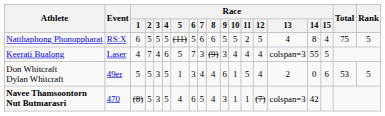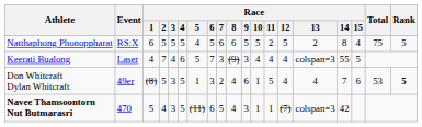Natthaphong Phonoppharat | Race / 5: (11) -> 4
Natthaphong Phonoppharat | Race / 13: 4 -> 2
Don Whitcraft Dylan Whitcraft | Race / 1: 5 -> (8)
Don Whitcraft Dylan Whitcraft | Race / 7: 4 -> 2
Don Whitcraft Dylan Whitcraft | Race / 13: 2 -> 4
Don Whitcraft Dylan Whitcraft | Race / 14: 0 -> 7
Don Whitcraft Dylan Whitcraft | Rank: normal -> bold
Navee Thamsoontorn Nut Butmarasri | Race / 1: (8) -> 5
Navee Thamsoontorn Nut Butmarasri | Race / 2: 5 -> 4
Navee Thamsoontorn Nut Butmarasri | Race / 5: 4 -> (11)
